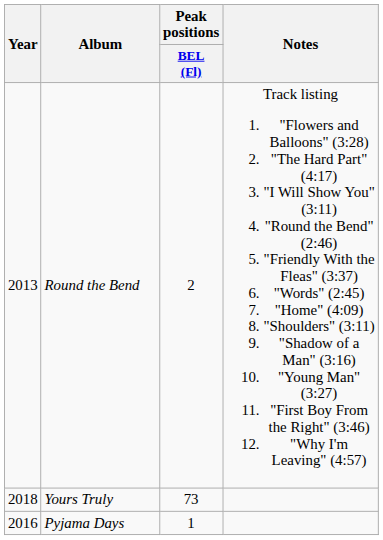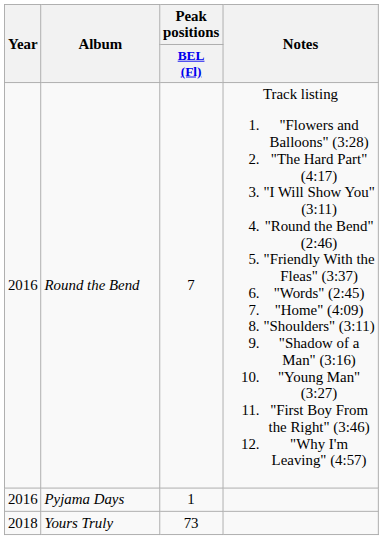Round the Bend | Year: 2013 -> 2016
Round the Bend | Peak positions / BEL (Fl): 2 -> 7
rows swapped: Pyjama Days <-> Yours Truly
